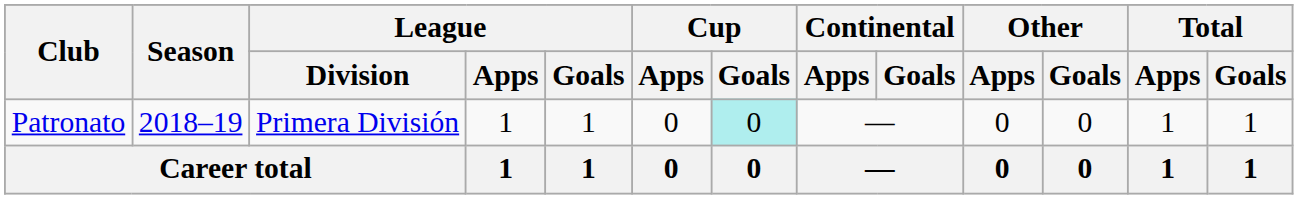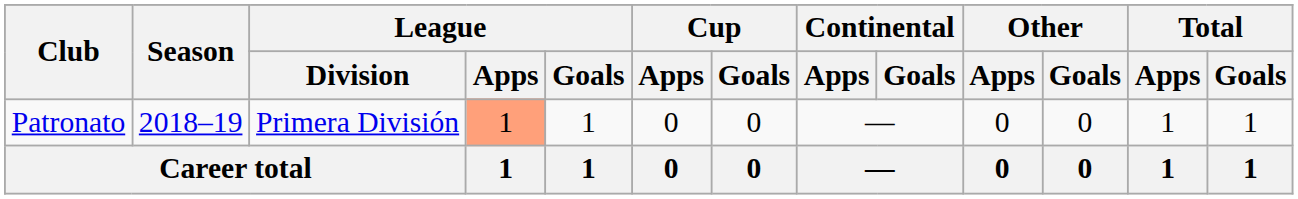Patronato | League / Apps: no background -> lightsalmon background
Patronato | Cup / Goals: paleturquoise background -> no background
